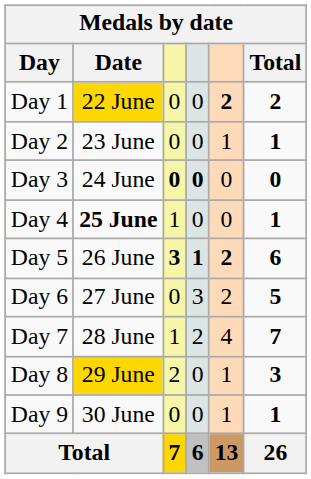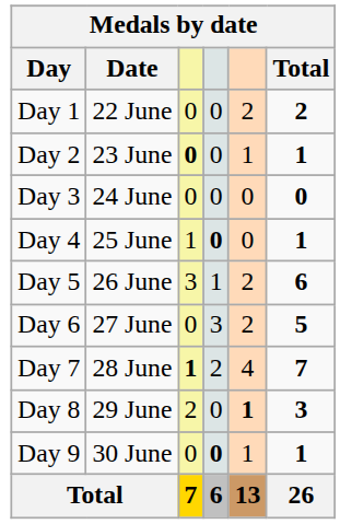Day 1 | Date: gold background -> no background
Day 1 | column 5: bold -> normal
Day 2 | column 3: normal -> bold
Day 3 | column 3: bold -> normal
Day 3 | column 4: bold -> normal
Day 4 | Date: bold -> normal
Day 4 | column 4: normal -> bold
Day 5 | column 3: bold -> normal
Day 5 | column 4: bold -> normal
Day 5 | column 5: bold -> normal
Day 7 | column 3: normal -> bold
Day 8 | Date: gold background -> no background
Day 8 | column 5: normal -> bold
Day 9 | column 4: normal -> bold
